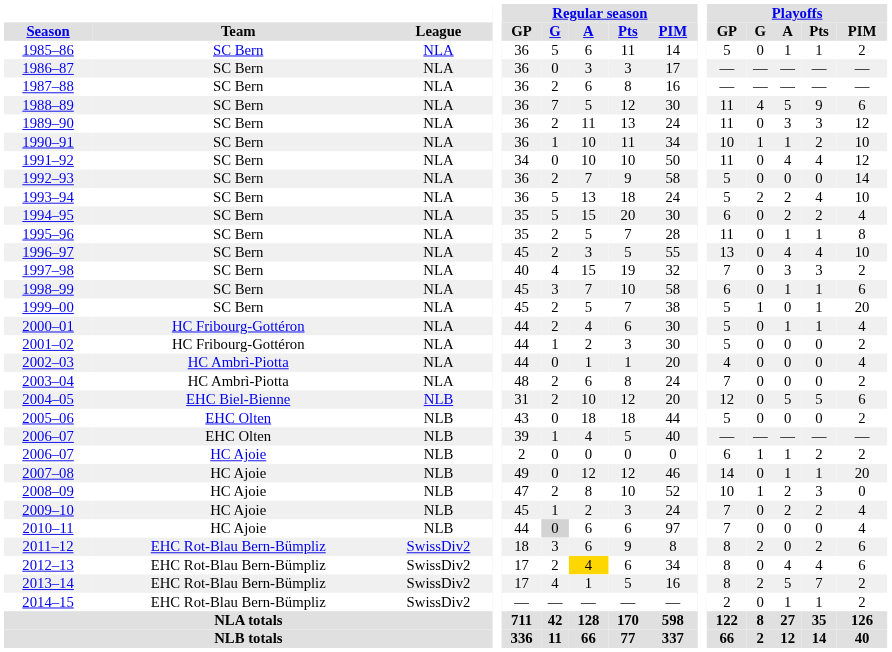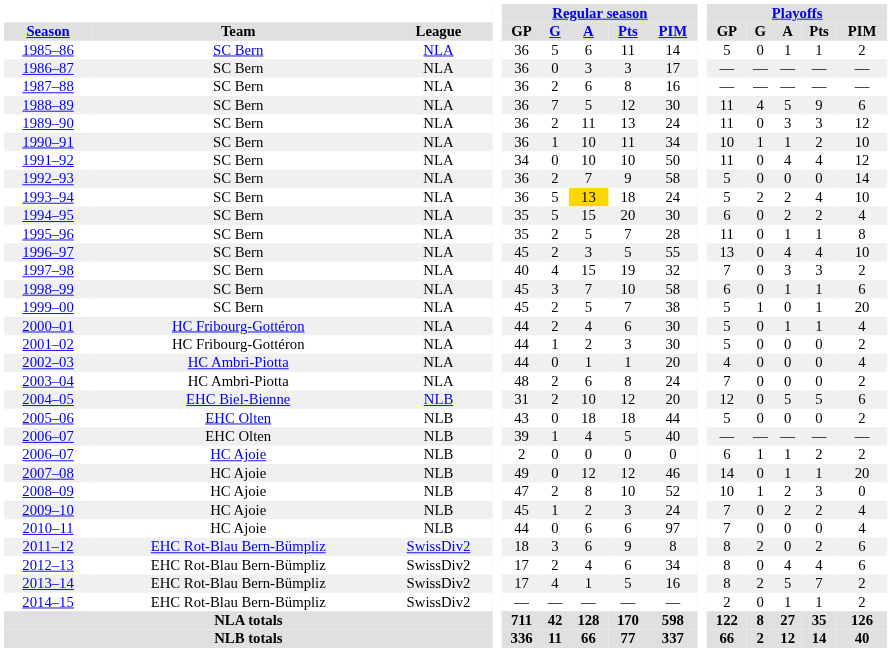1993–94 | Regular season / A: no background -> gold background
2010–11 | Regular season / G: lightgrey background -> no background
2012–13 | Regular season / A: gold background -> no background
